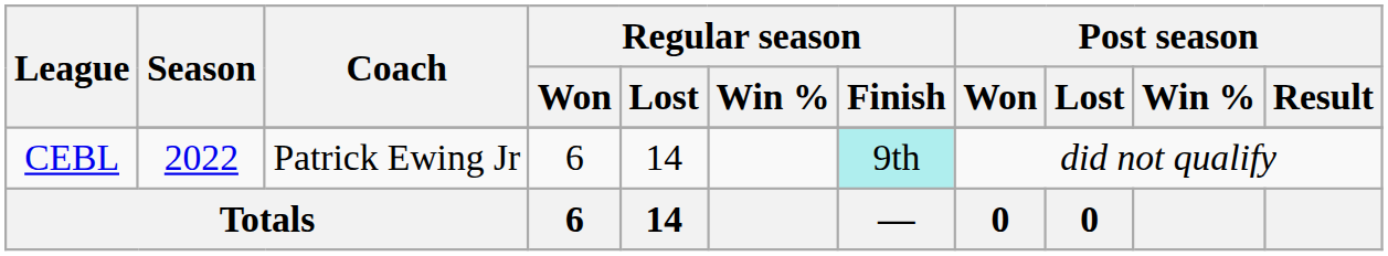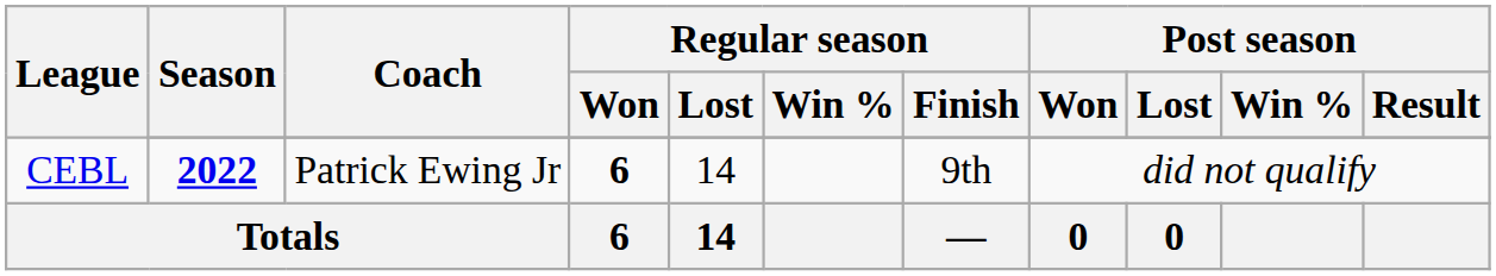Patrick Ewing Jr | Season: normal -> bold
Patrick Ewing Jr | Regular season / Won: normal -> bold
Patrick Ewing Jr | Regular season / Finish: paleturquoise background -> no background
